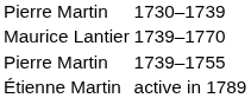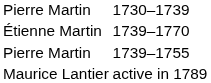row 2 | column 1: Maurice Lantier -> Étienne Martin
row 4 | column 1: Étienne Martin -> Maurice Lantier
